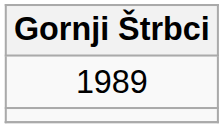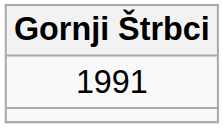row 2 | column 1: 1989 -> 1991
